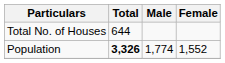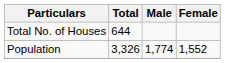Population | Total: bold -> normal
